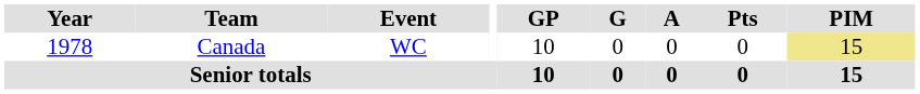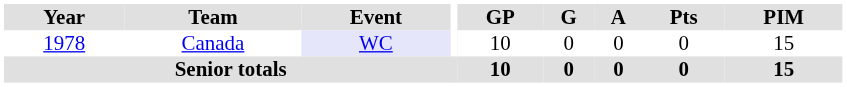Canada | Event: no background -> lavender background
Canada | PIM: khaki background -> no background
